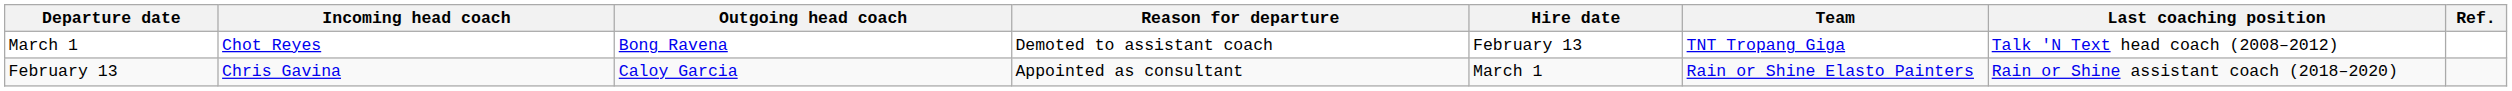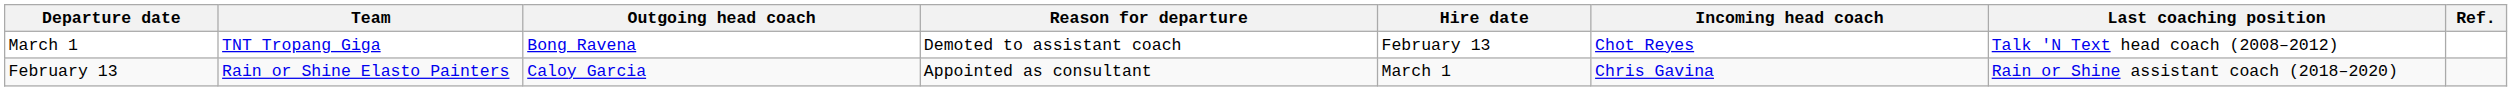columns swapped: Team <-> Incoming head coach
